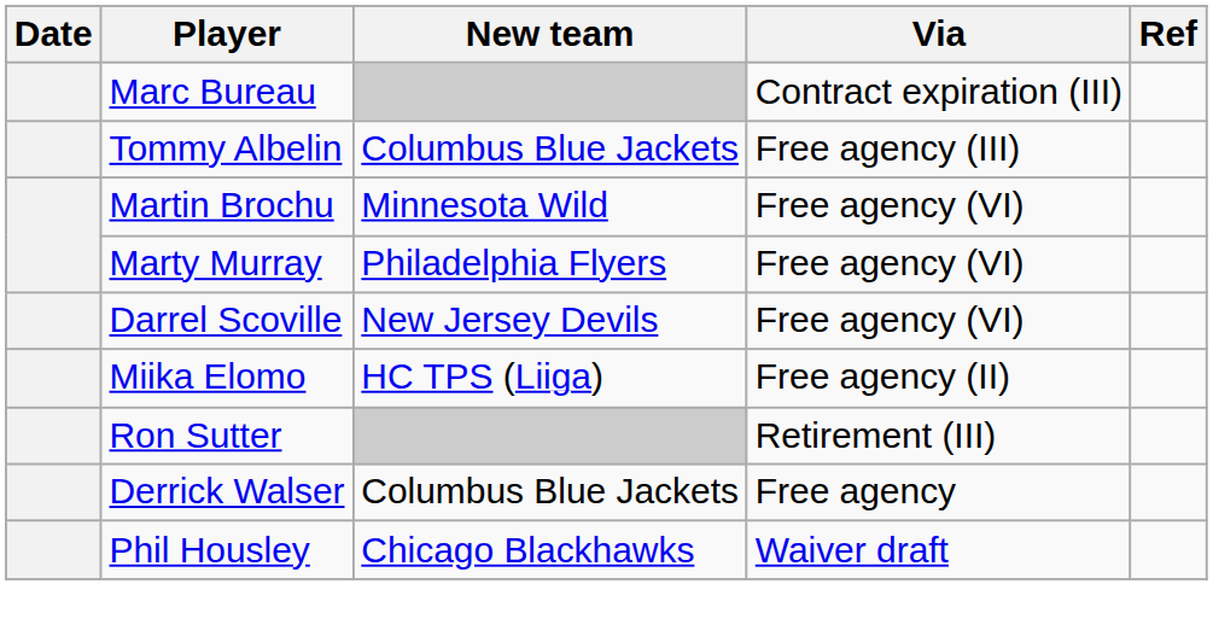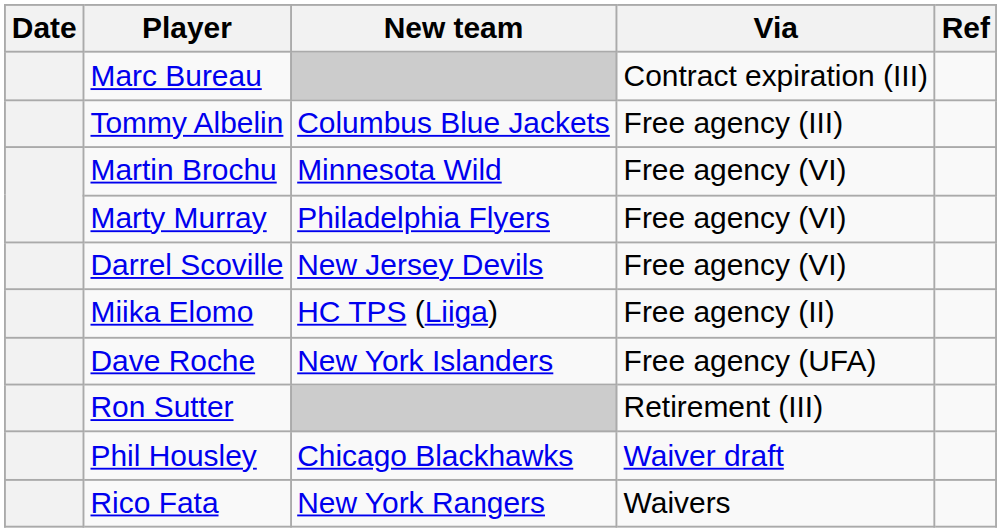+ row: Dave Roche | New York Islanders | Free agency (UFA)
- row: Derrick Walser | Columbus Blue Jackets | Free agency
+ row: Rico Fata | New York Rangers | Waivers
